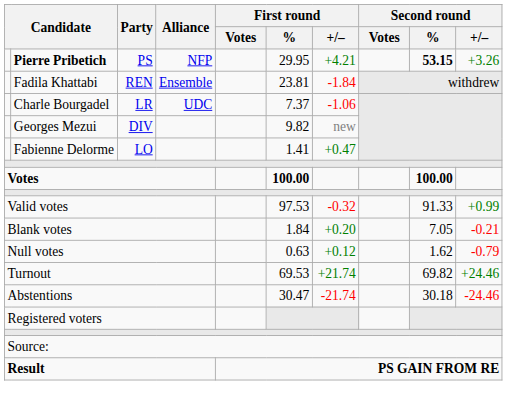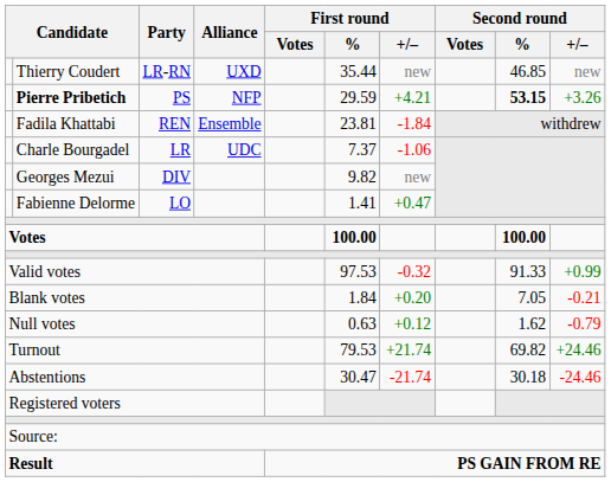+ row: Thierry Coudert | LR-RN | UXD | 35.44 | new | 46.85 | new
Pierre Pribetich | First round / %: 29.95 -> 29.59
Turnout | First round / %: 69.53 -> 79.53
